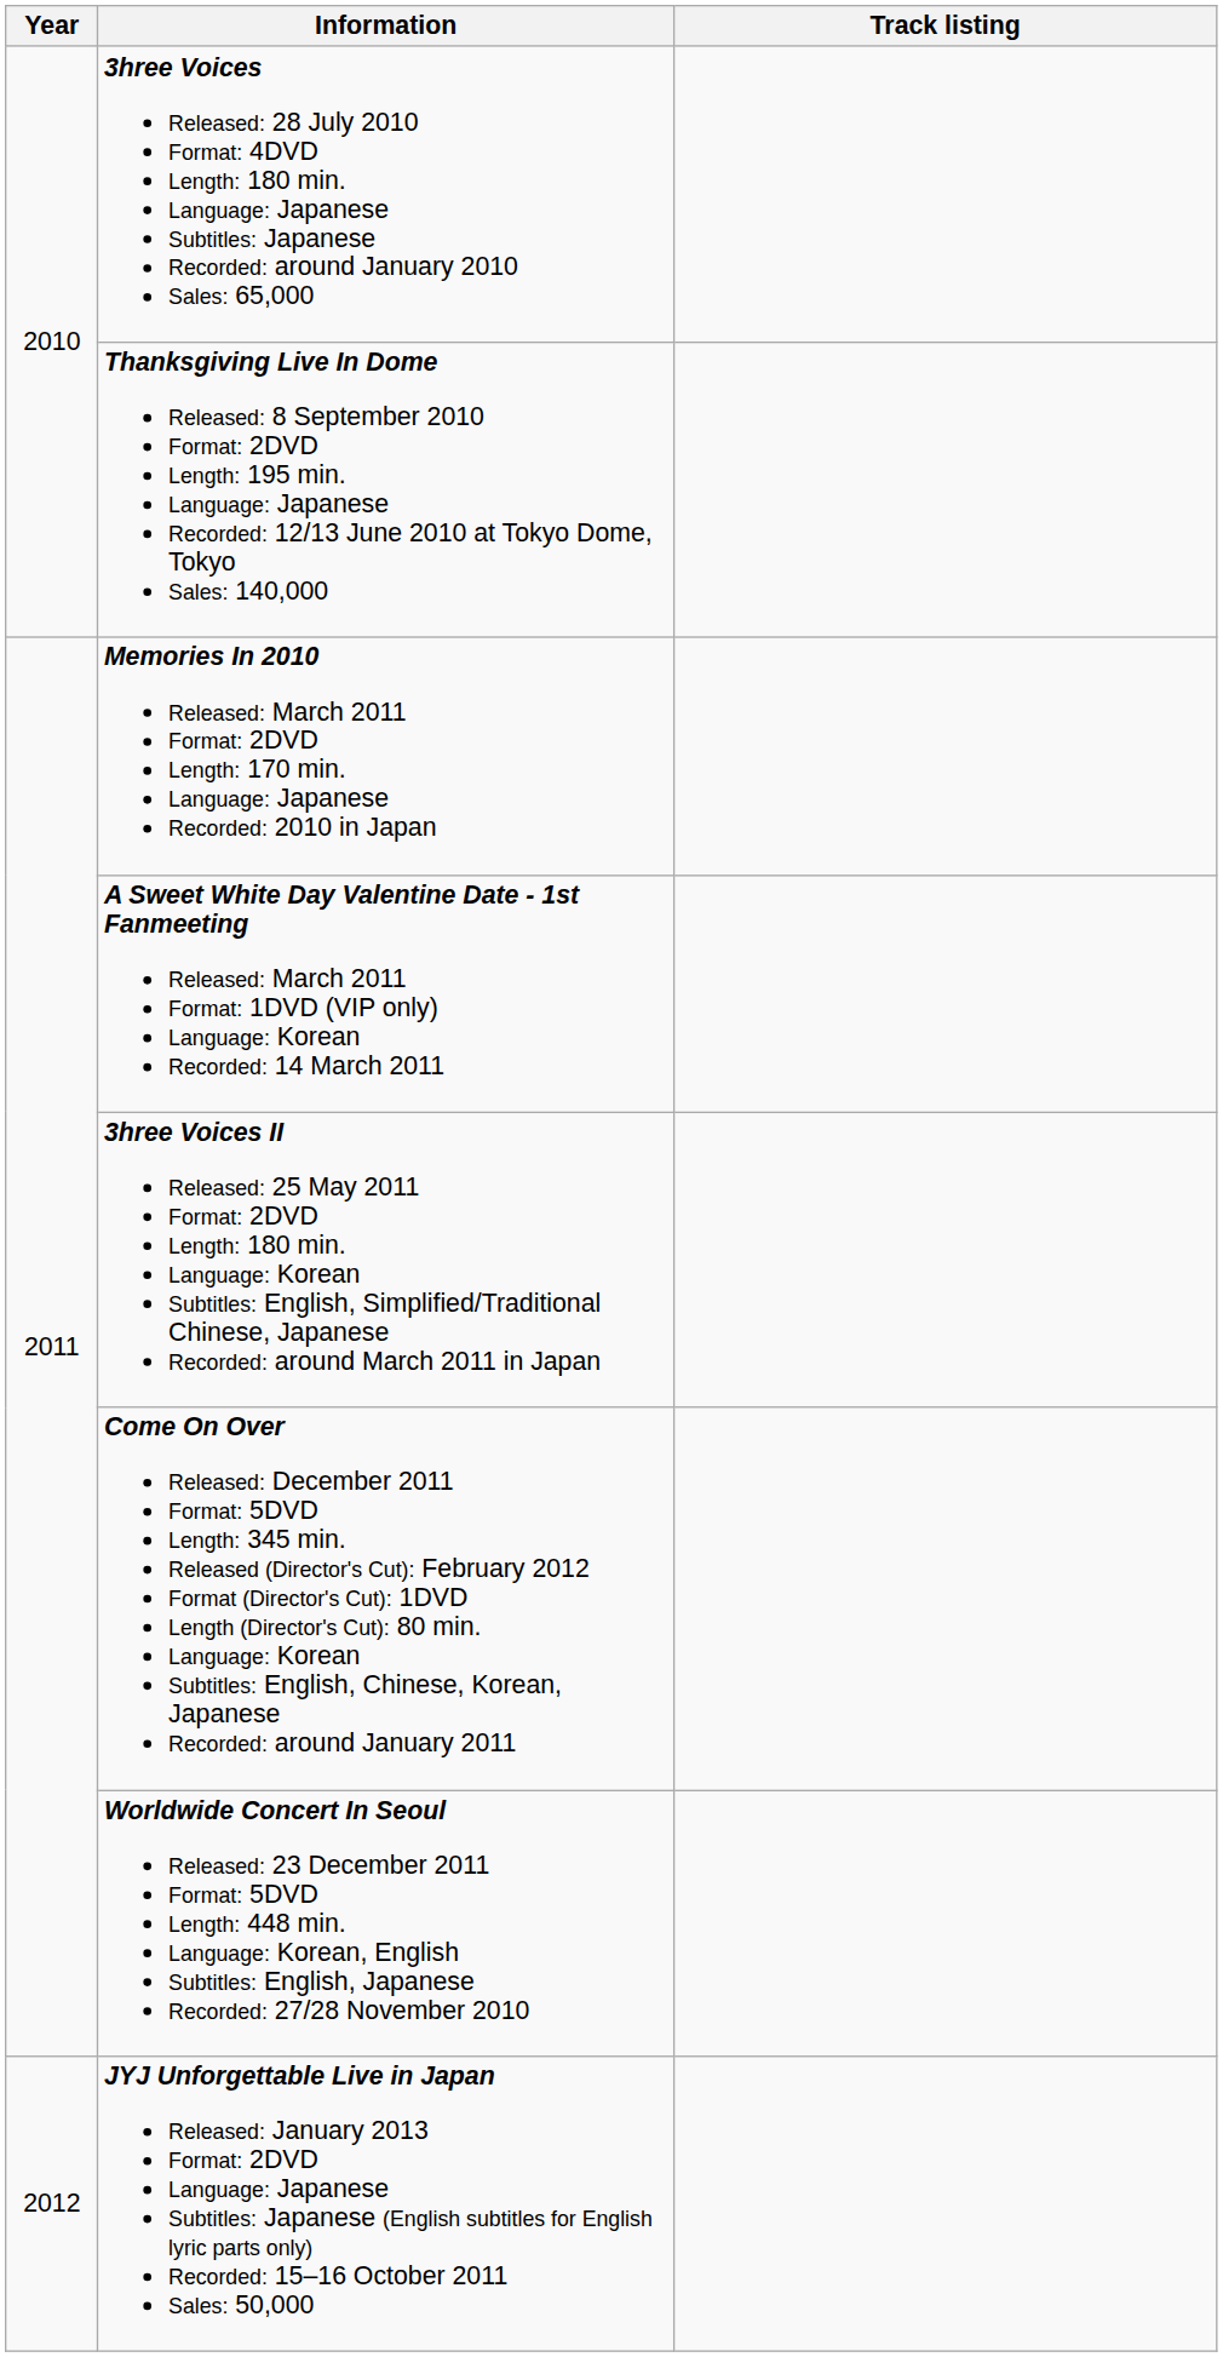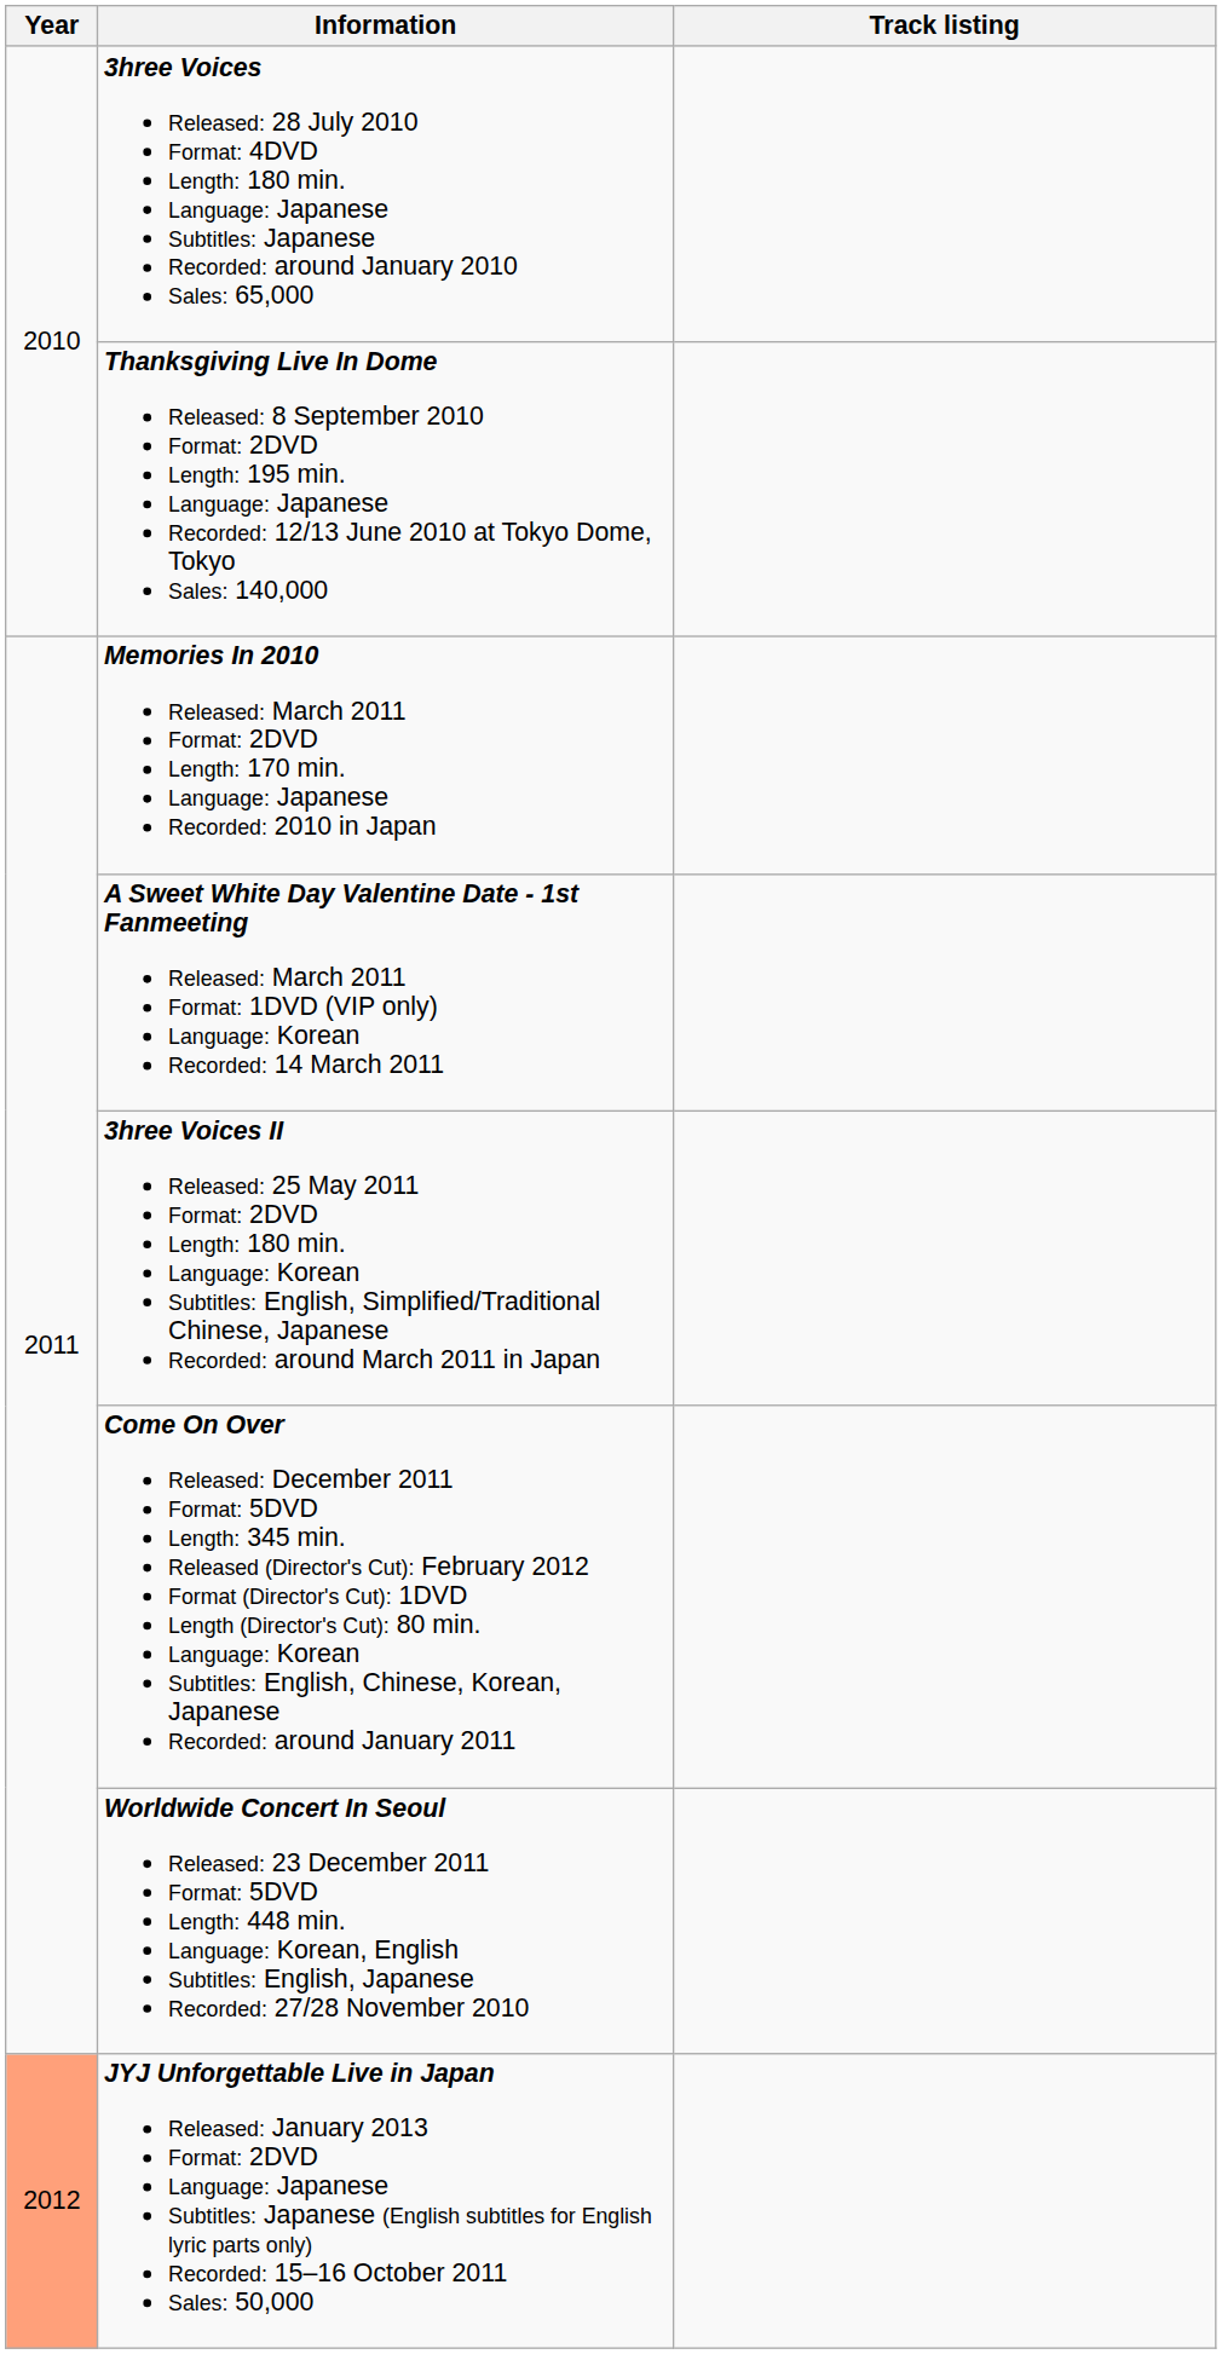row 9 | Year: no background -> lightsalmon background
